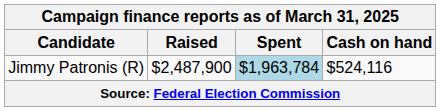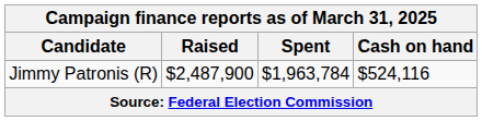Jimmy Patronis (R) | Spent: lightblue background -> no background
